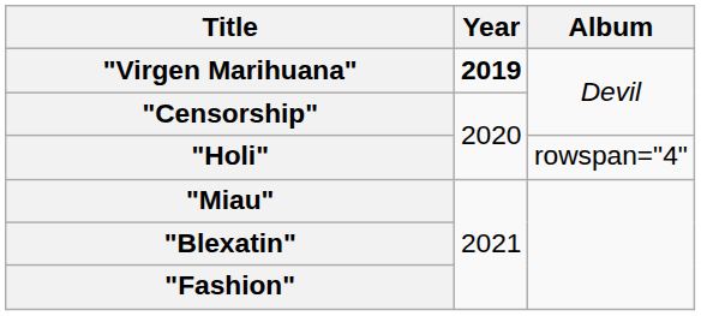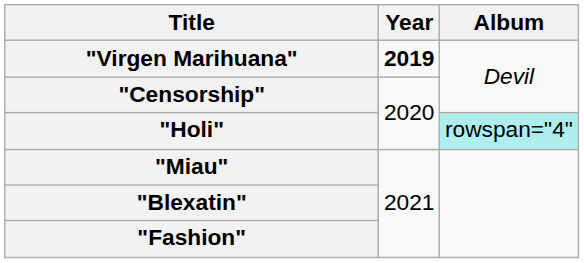"Holi" | Album: no background -> paleturquoise background
